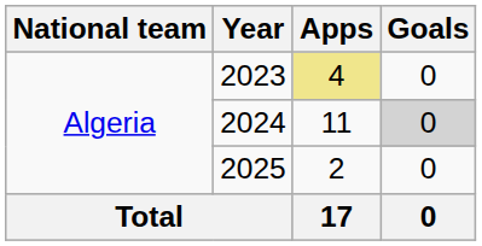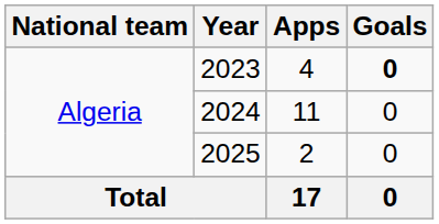2023 | Apps: khaki background -> no background
2023 | Goals: normal -> bold
2024 | Goals: lightgrey background -> no background
